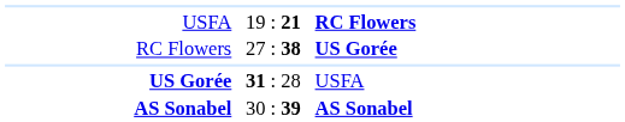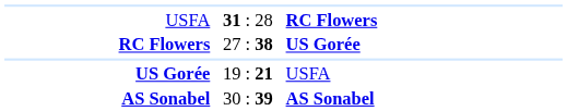row 1 | column 2: 19 : 21 -> 31 : 28
row 2 | column 1: normal -> bold
row 3 | column 2: 31 : 28 -> 19 : 21
